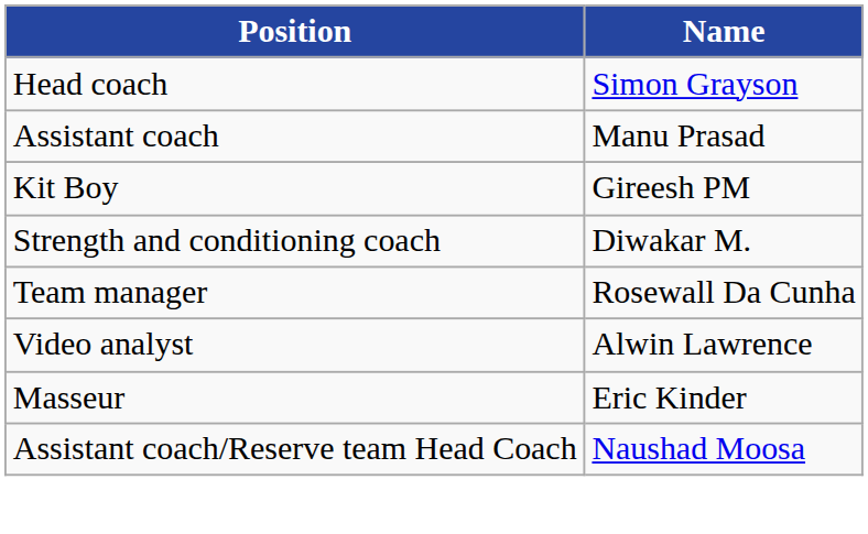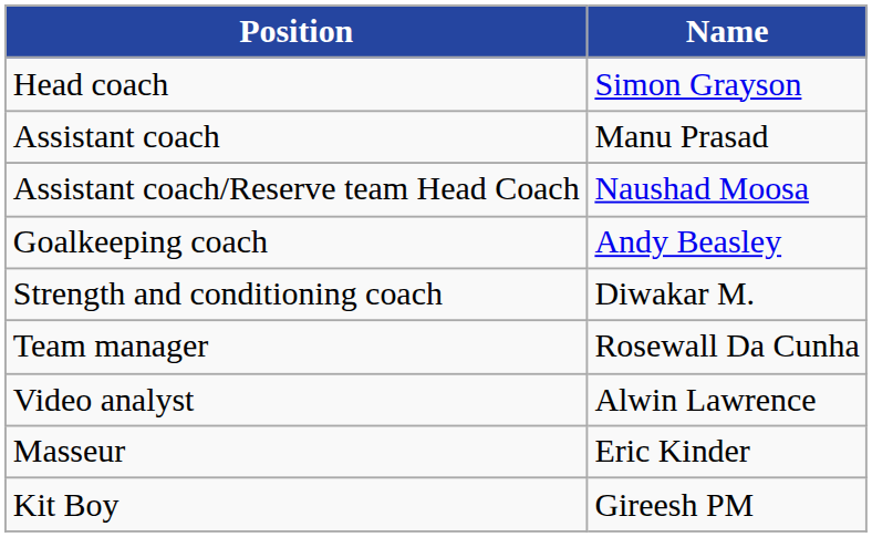rows swapped: Assistant coach/Reserve team Head Coach <-> Kit Boy
+ row: Goalkeeping coach | Andy Beasley
